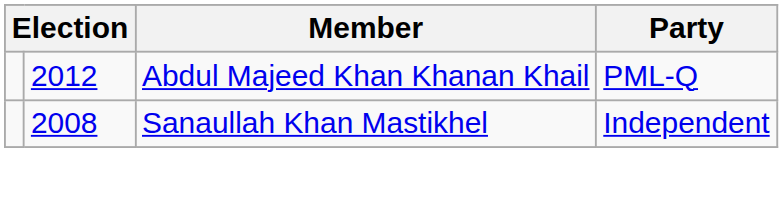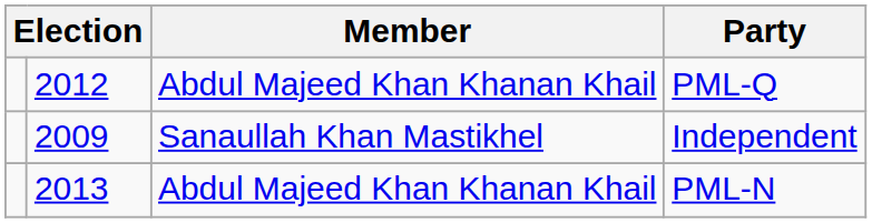Independent | column 2: 2008 -> 2009
+ row: 2013 | Abdul Majeed Khan Khanan Khail | PML-N
